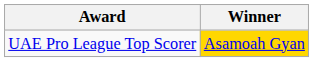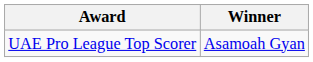UAE Pro League Top Scorer | Winner: gold background -> no background
